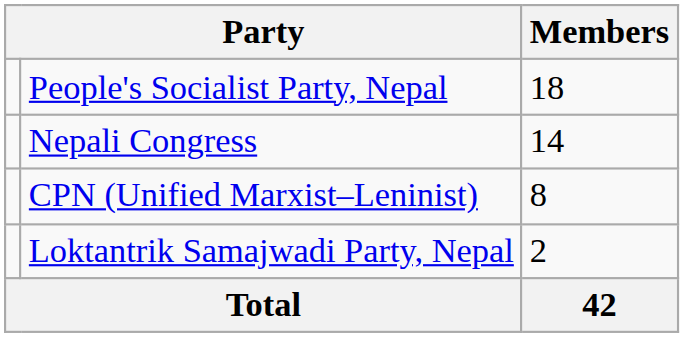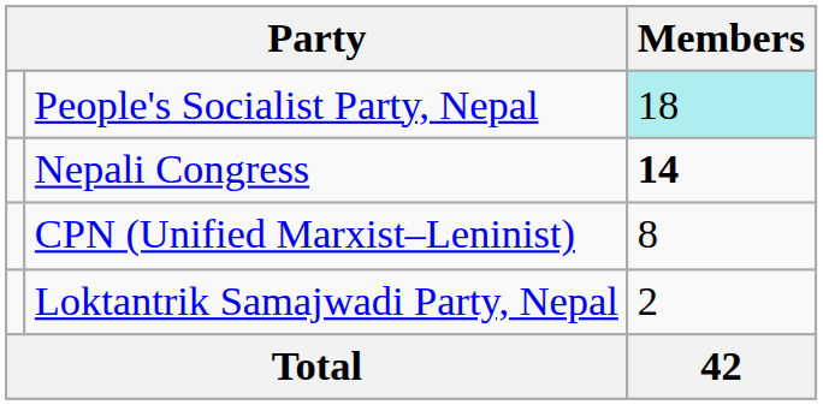People's Socialist Party, Nepal | Members: no background -> paleturquoise background
Nepali Congress | Members: normal -> bold
